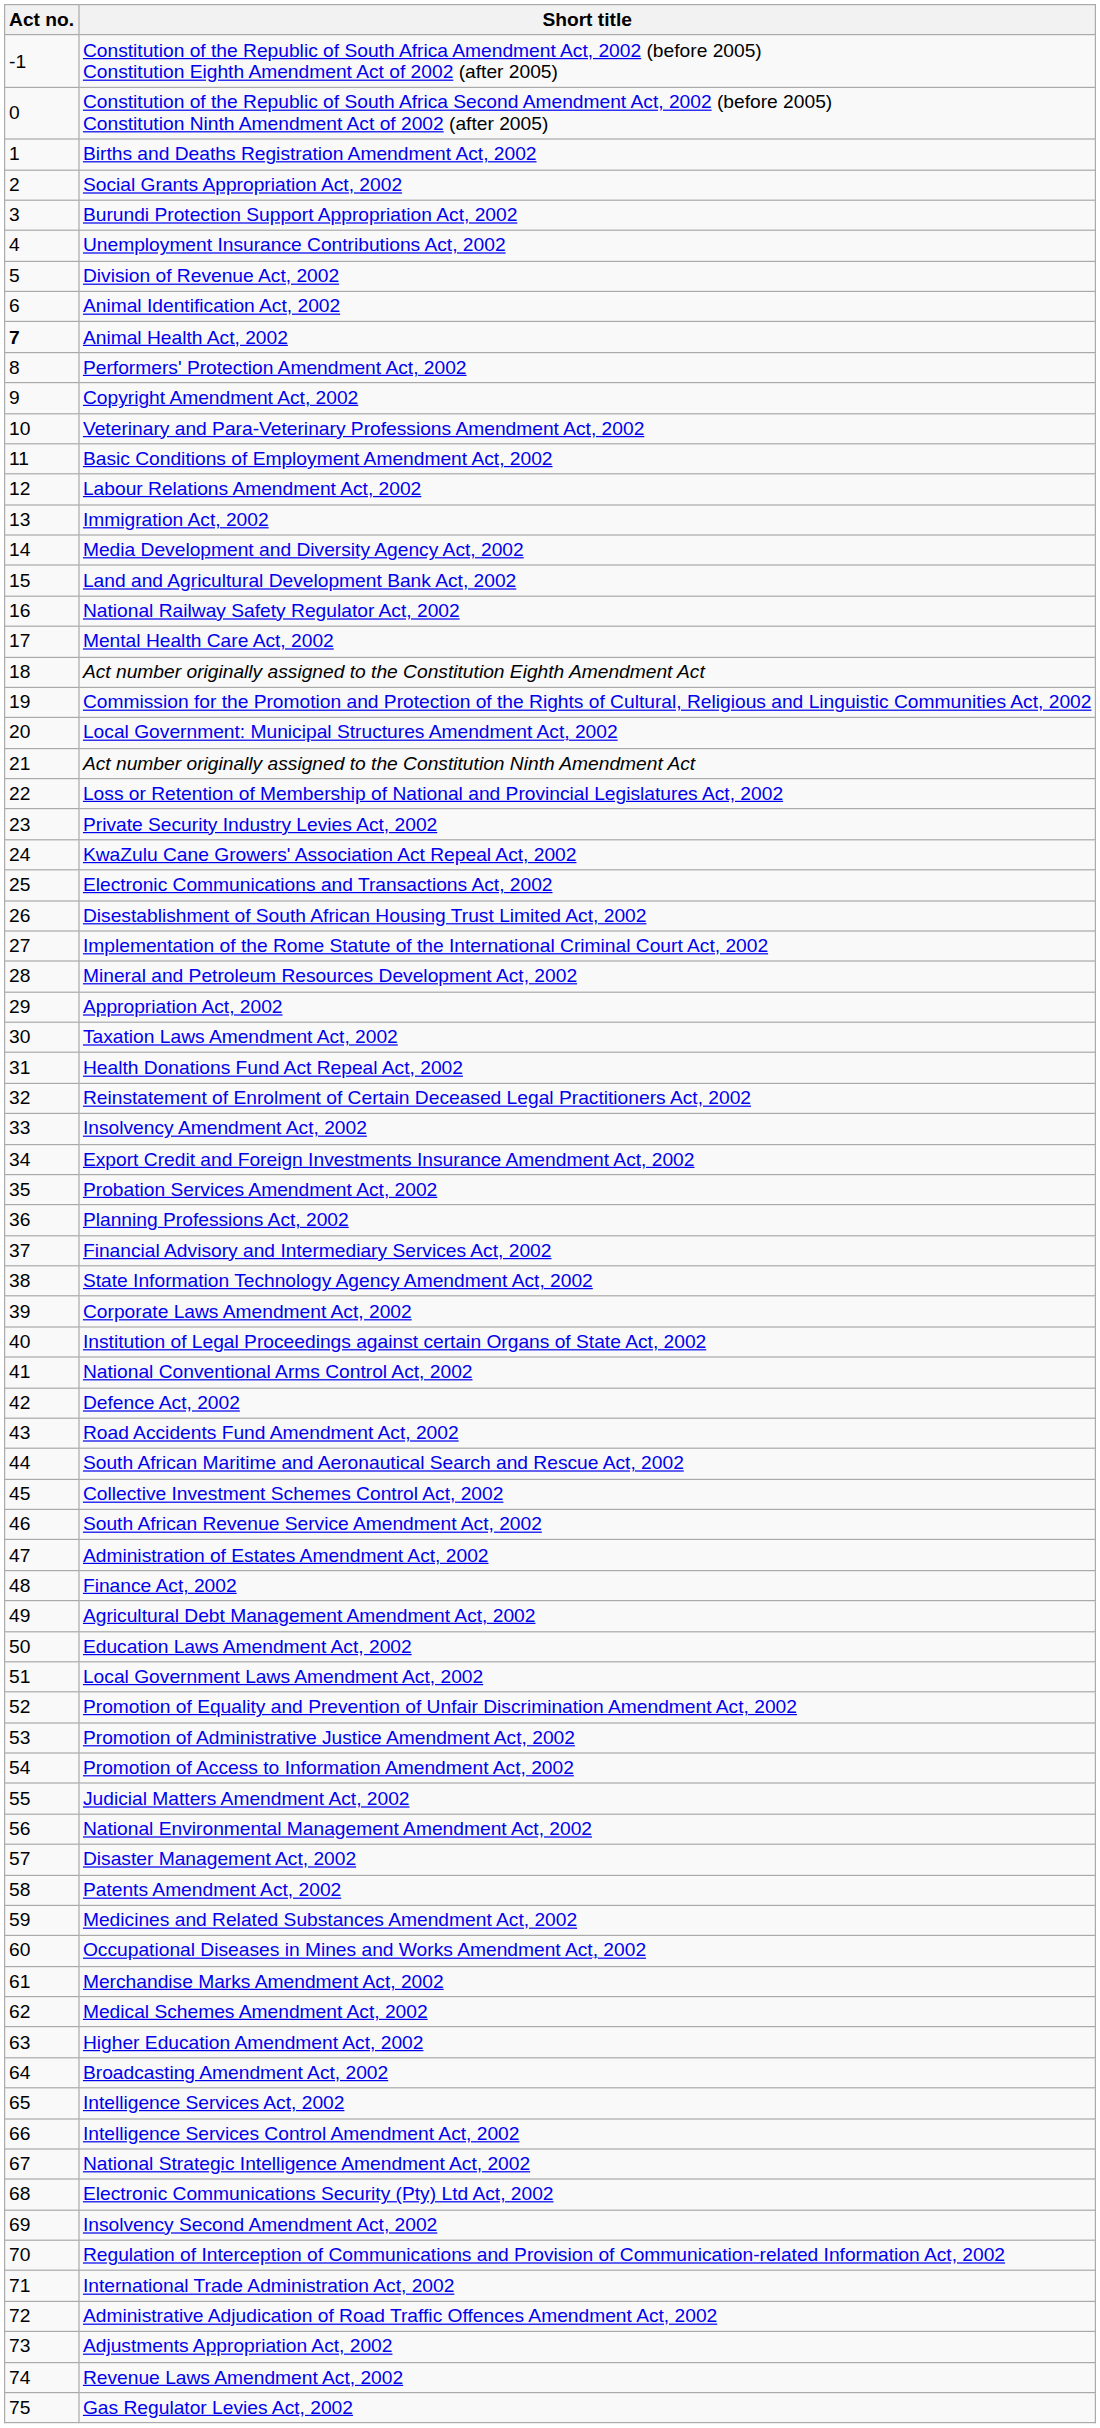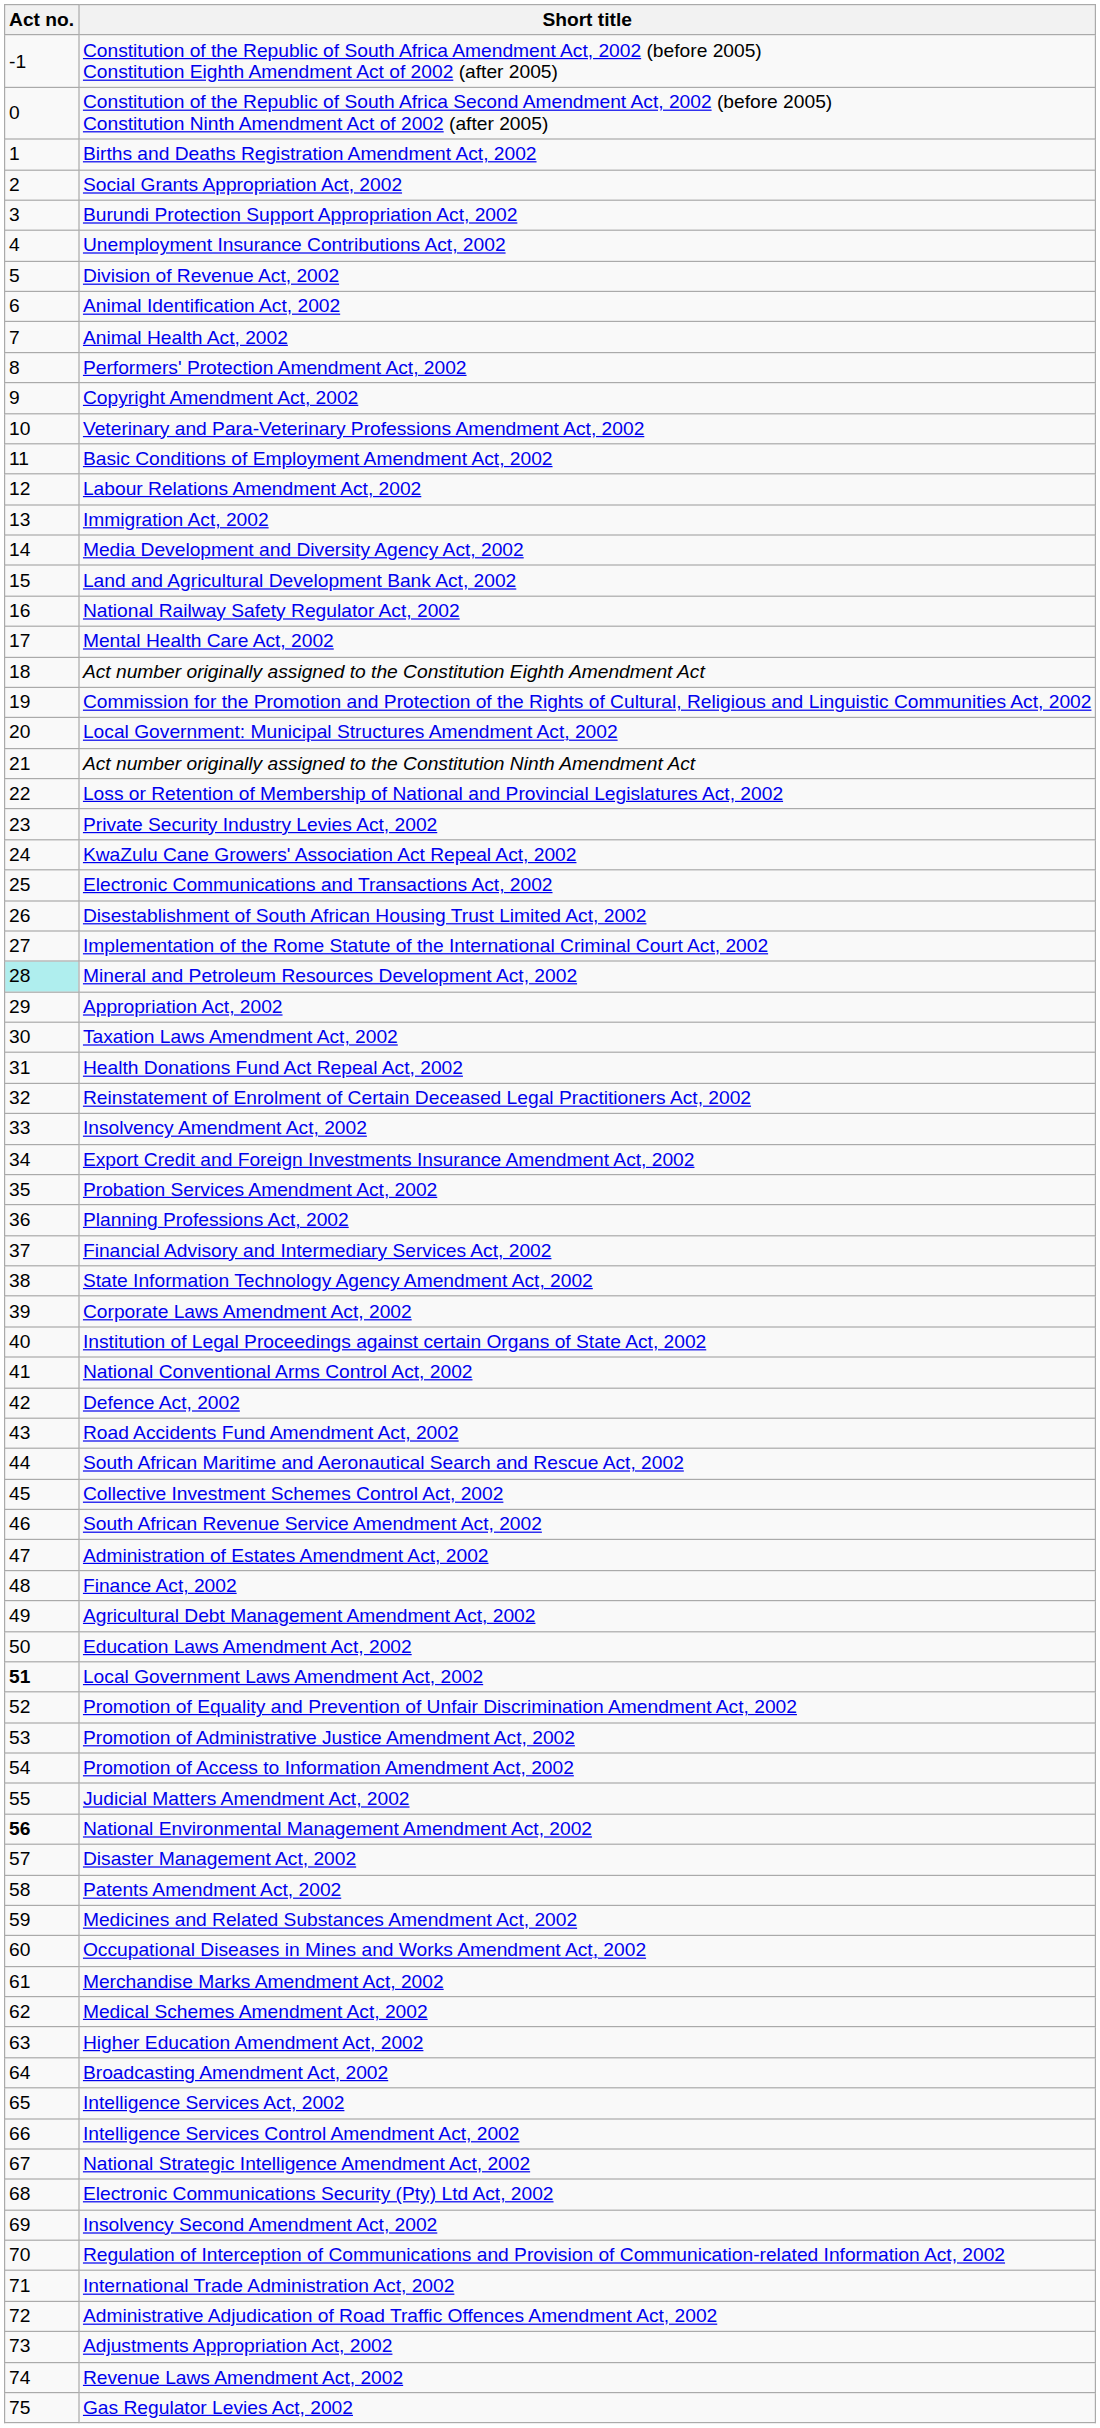Animal Health Act, 2002 | Act no.: bold -> normal
Mineral and Petroleum Resources Development Act, 2002 | Act no.: no background -> paleturquoise background
Local Government Laws Amendment Act, 2002 | Act no.: normal -> bold
National Environmental Management Amendment Act, 2002 | Act no.: normal -> bold
